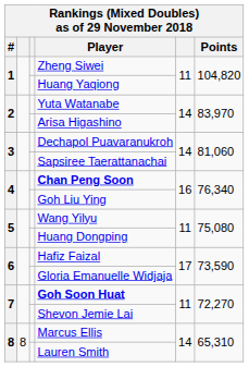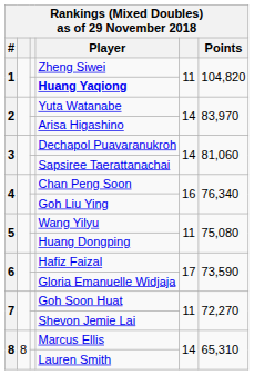Huang Yaqiong | Player: normal -> bold
Chan Peng Soon | Player: bold -> normal
Goh Soon Huat | Player: bold -> normal
